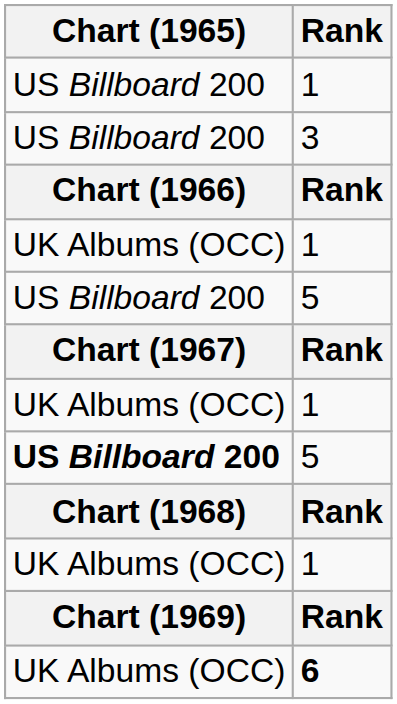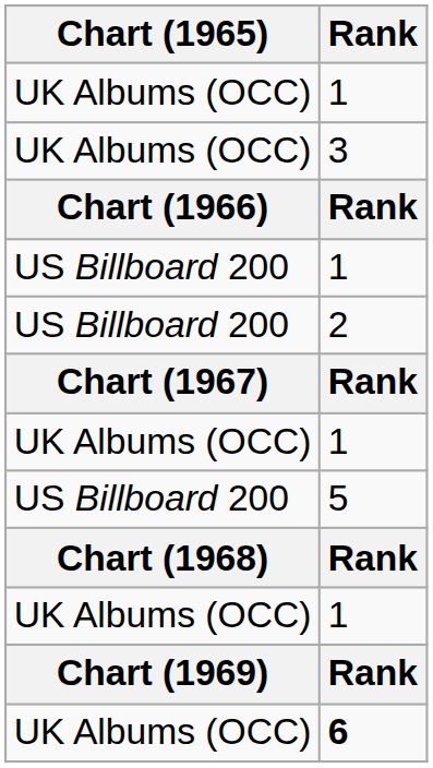row 2 | Chart (1965): US Billboard 200 -> UK Albums (OCC)
row 3 | Chart (1965): US Billboard 200 -> UK Albums (OCC)
row 5 | Chart (1965): UK Albums (OCC) -> US Billboard 200
row 6 | Rank: 5 -> 2
row 9 | Chart (1965): bold -> normal
